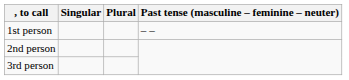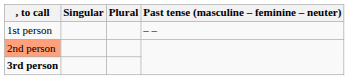2nd person | , to call: no background -> lightsalmon background
3rd person | , to call: normal -> bold
